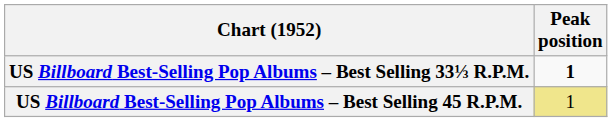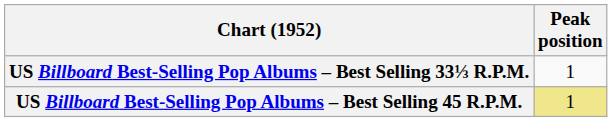row 2 | Peak position: bold -> normal
